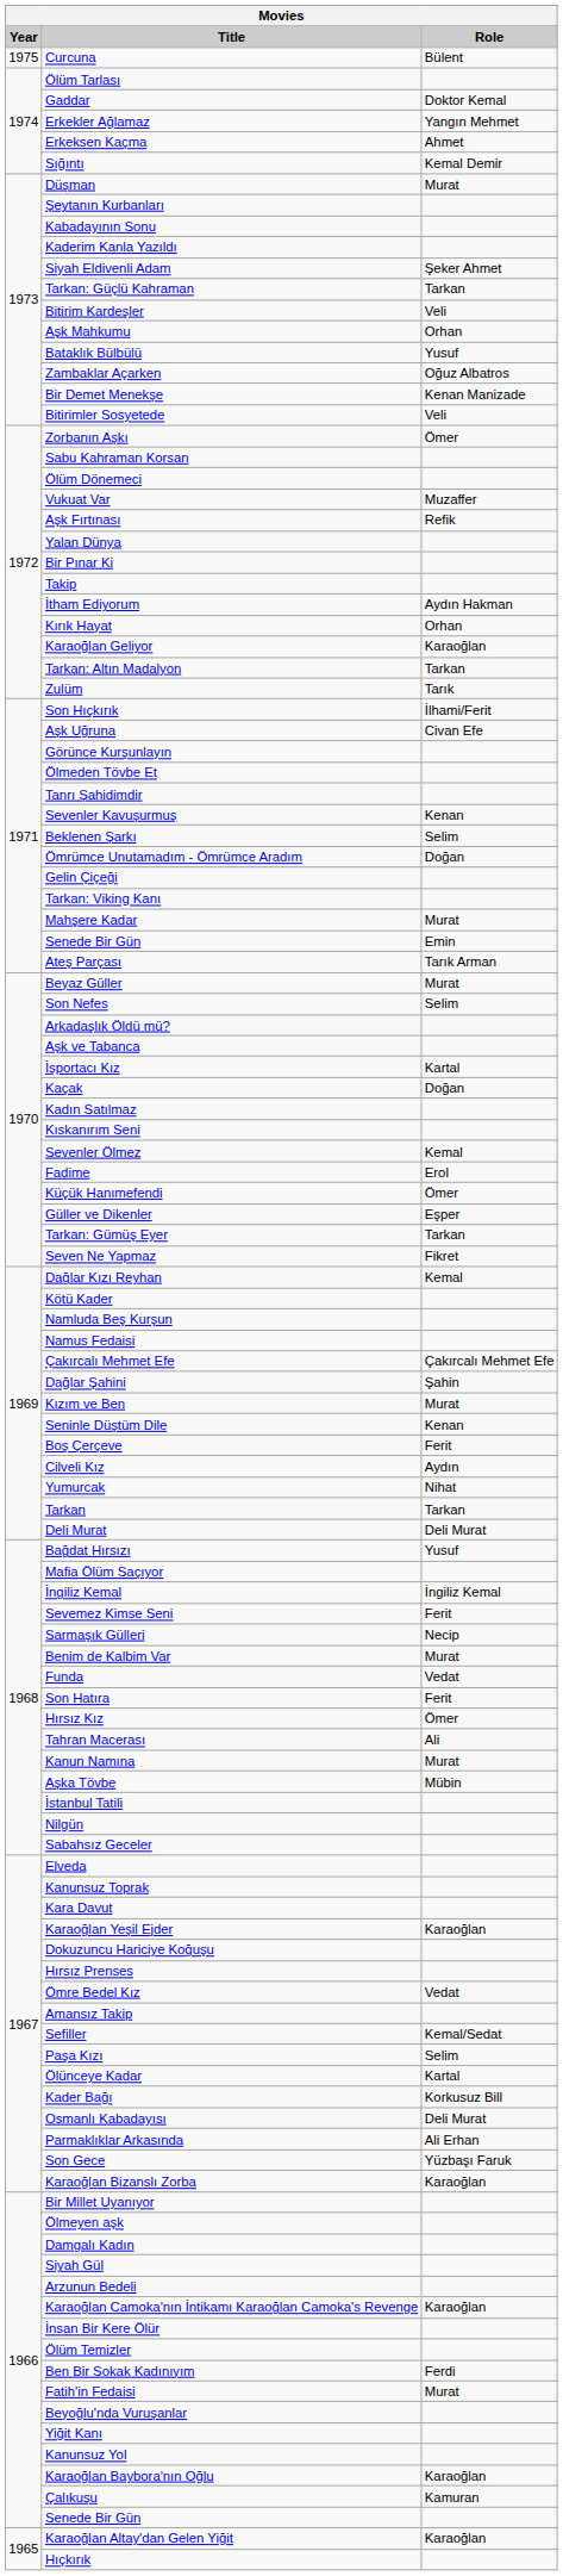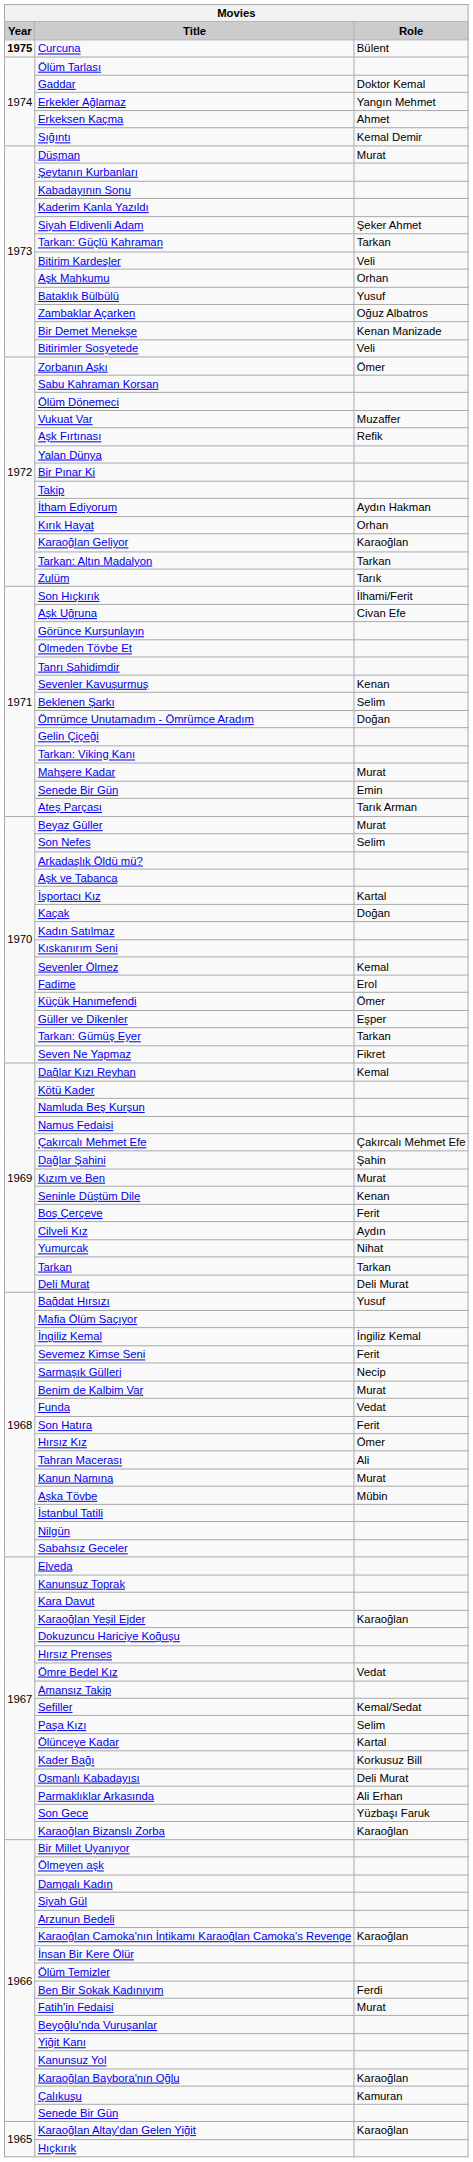Curcuna | Year: normal -> bold
